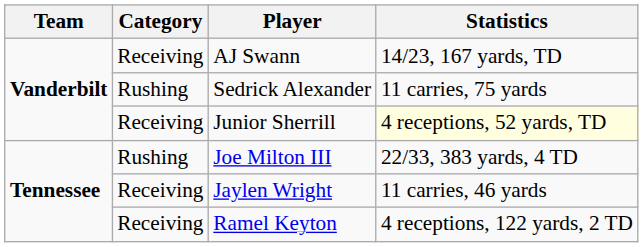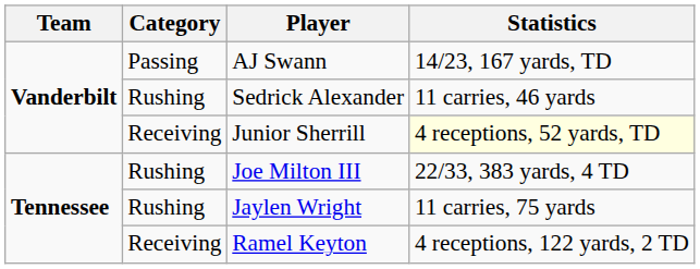AJ Swann | Category: Receiving -> Passing
Sedrick Alexander | Statistics: 11 carries, 75 yards -> 11 carries, 46 yards
Jaylen Wright | Category: Receiving -> Rushing
Jaylen Wright | Statistics: 11 carries, 46 yards -> 11 carries, 75 yards
